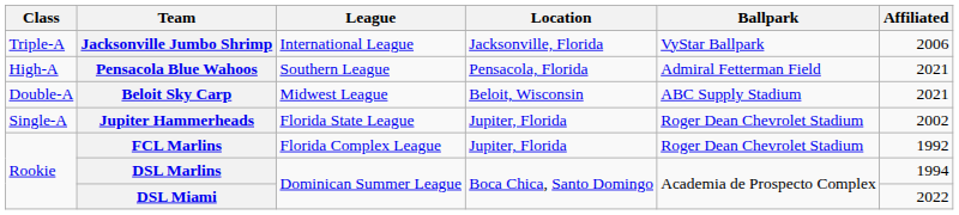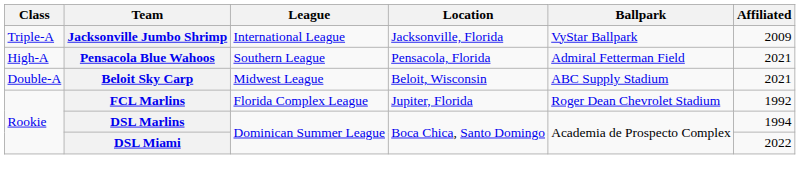Jacksonville Jumbo Shrimp | Affiliated: 2006 -> 2009
- row: Single-A | Jupiter Hammerheads | Florida State League | Jupiter, Florida | Roger Dean Chevrolet Stadium | 2002
